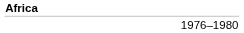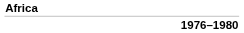row 2 | column 1: normal -> bold
